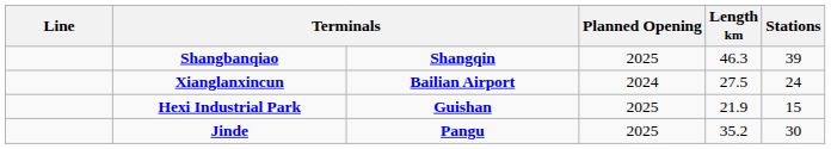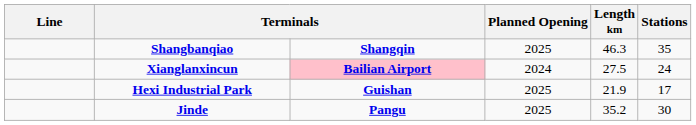Shangbanqiao | Stations: 39 -> 35
Xianglanxincun | column 3: no background -> pink background
Hexi Industrial Park | Stations: 15 -> 17
